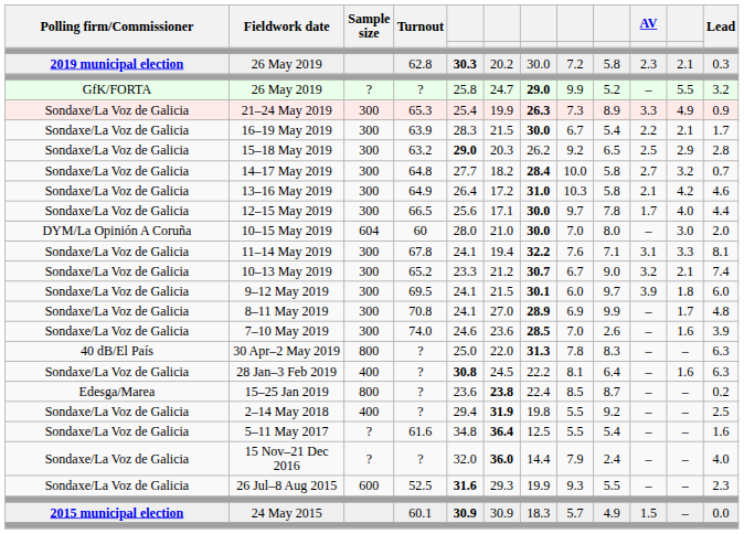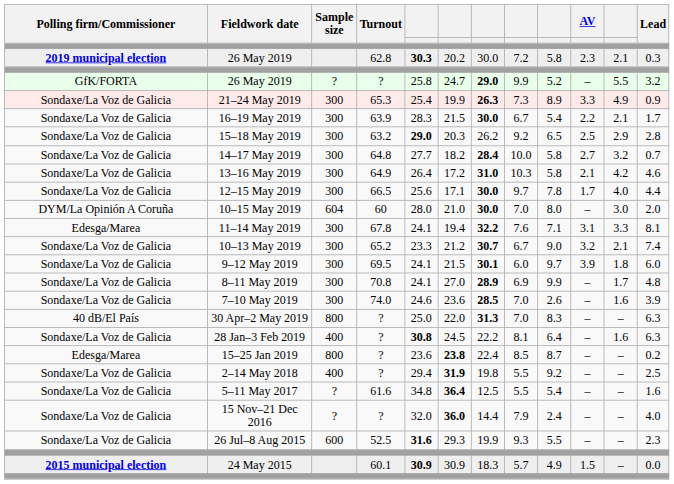11–14 May 2019 | Polling firm/Commissioner: Sondaxe/La Voz de Galicia -> Edesga/Marea
30 Apr–2 May 2019 | column 8: 7.8 -> 7.0
